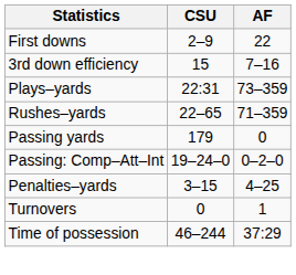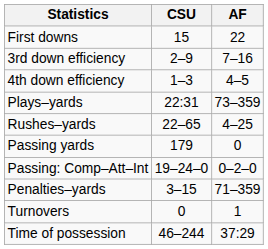First downs | CSU: 2–9 -> 15
3rd down efficiency | CSU: 15 -> 2–9
+ row: 4th down efficiency | 1–3 | 4–5
Rushes–yards | AF: 71–359 -> 4–25
Penalties–yards | AF: 4–25 -> 71–359
